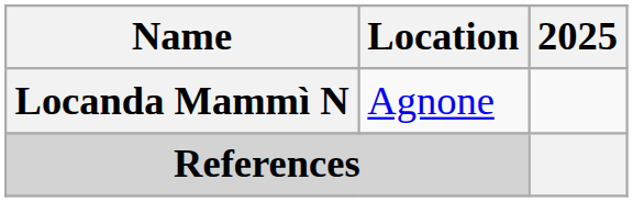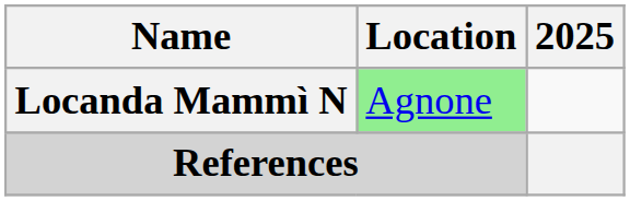Locanda Mammì N | Location: no background -> lightgreen background
